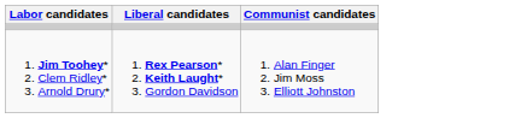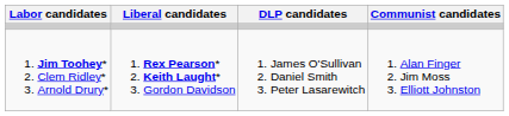+ column: DLP candidates | James O'Sullivan Daniel Smith Peter Lasarewitch
